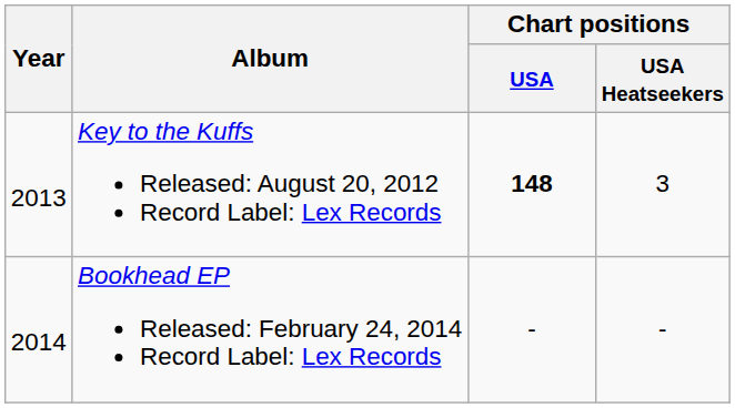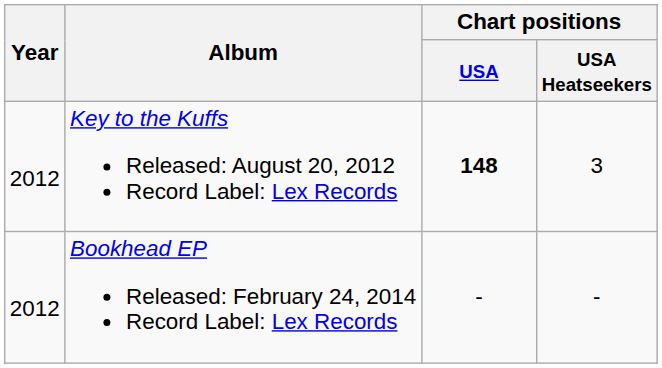row 3 | Year: 2013 -> 2012
row 4 | Year: 2014 -> 2012
